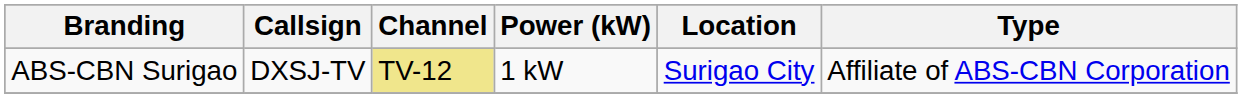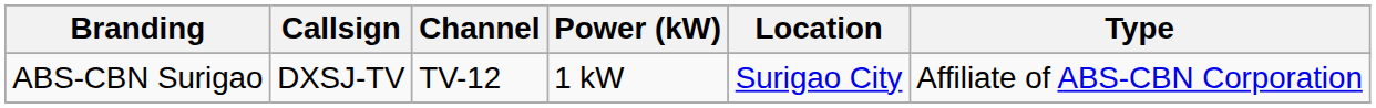ABS-CBN Surigao | Channel: khaki background -> no background
